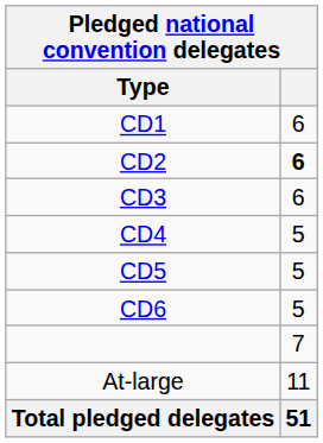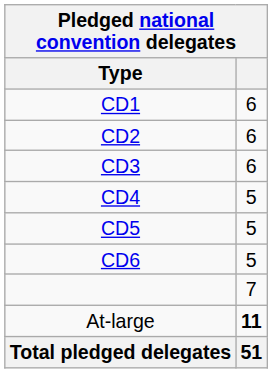CD2 | column 2: bold -> normal
At-large | column 2: normal -> bold
